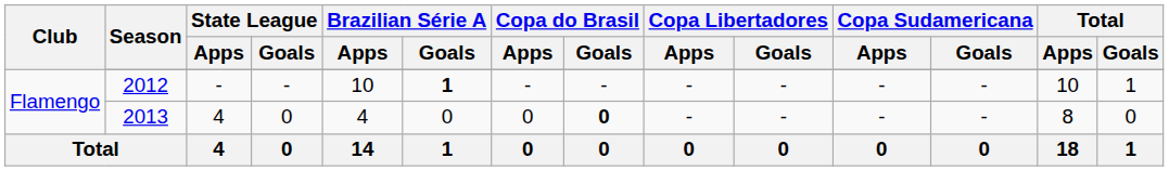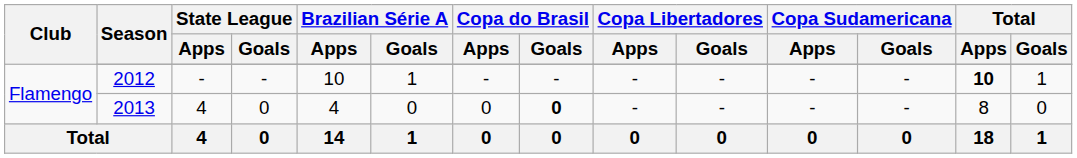2012 | Brazilian Série A / Goals: bold -> normal
2012 | Total / Apps: normal -> bold
